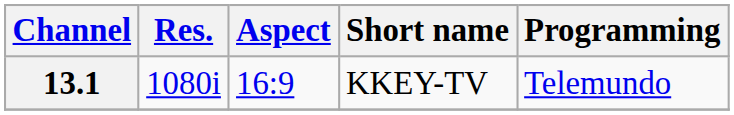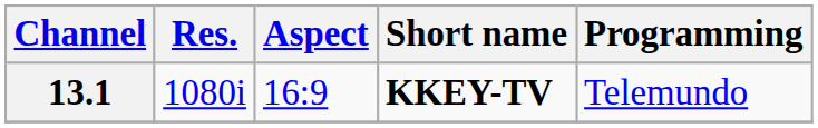13.1 | Short name: normal -> bold
